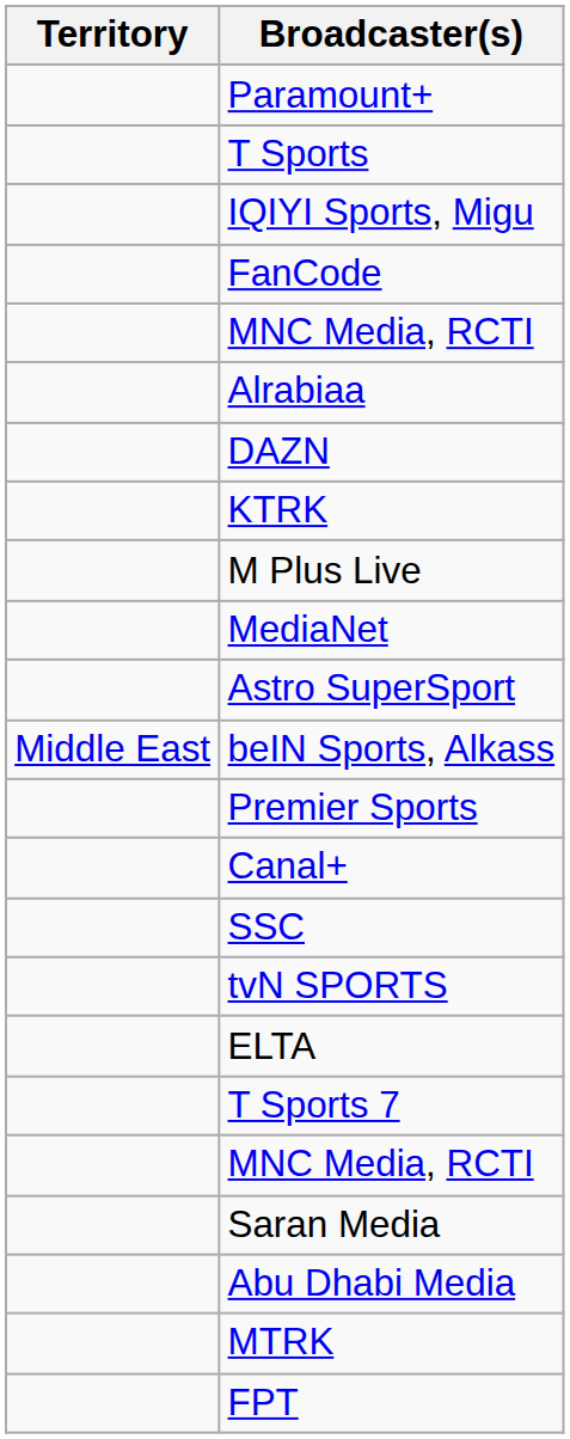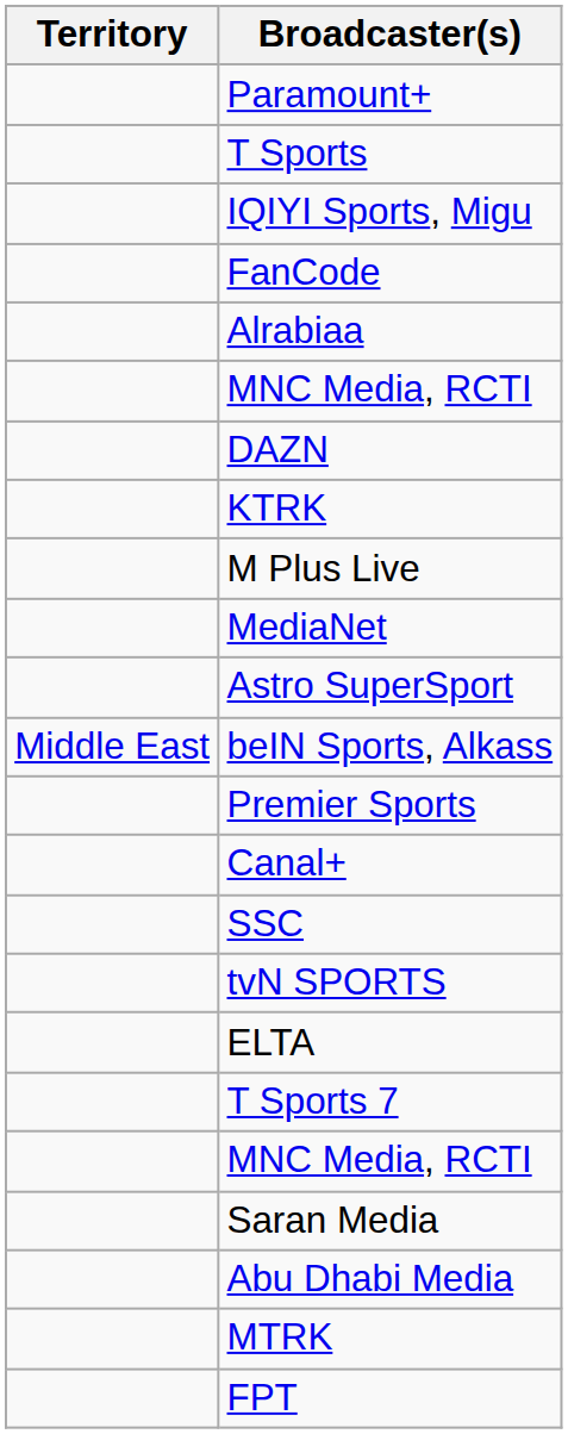row 6 | Broadcaster(s): MNC Media, RCTI -> Alrabiaa
row 7 | Broadcaster(s): Alrabiaa -> MNC Media, RCTI
